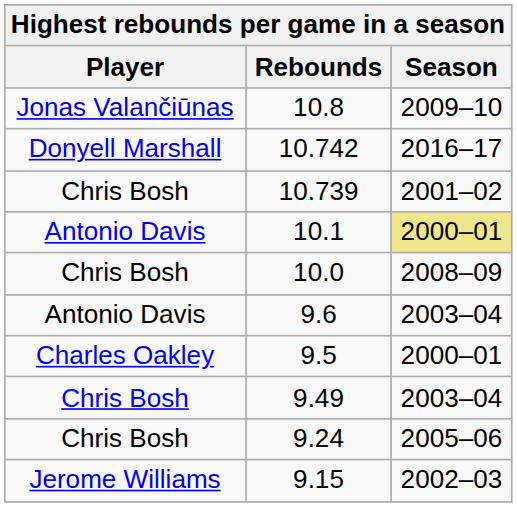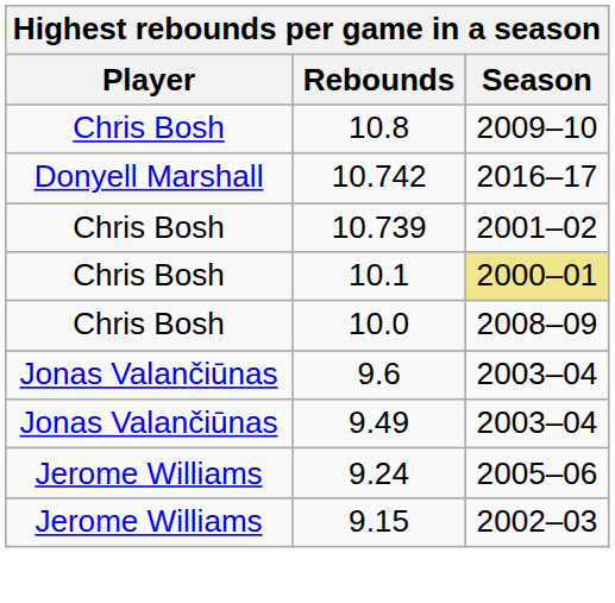10.8 | Player: Jonas Valančiūnas -> Chris Bosh
10.1 | Player: Antonio Davis -> Chris Bosh
9.6 | Player: Antonio Davis -> Jonas Valančiūnas
- row: Charles Oakley | 9.5 | 2000–01
9.49 | Player: Chris Bosh -> Jonas Valančiūnas
9.24 | Player: Chris Bosh -> Jerome Williams
